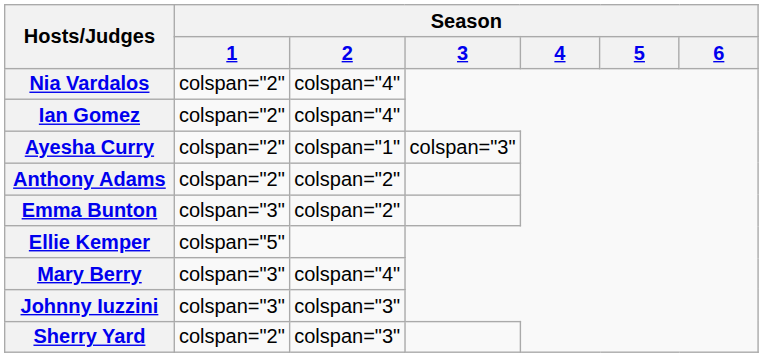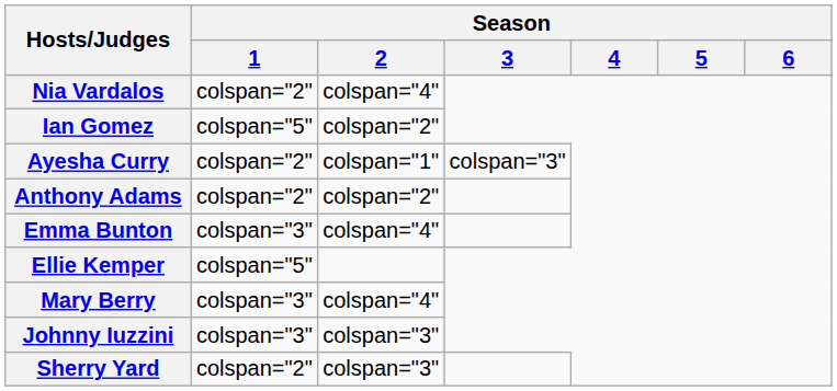Ian Gomez | Season / 1: colspan="2" -> colspan="5"
Ian Gomez | Season / 2: colspan="4" -> colspan="2"
Emma Bunton | Season / 2: colspan="2" -> colspan="4"
